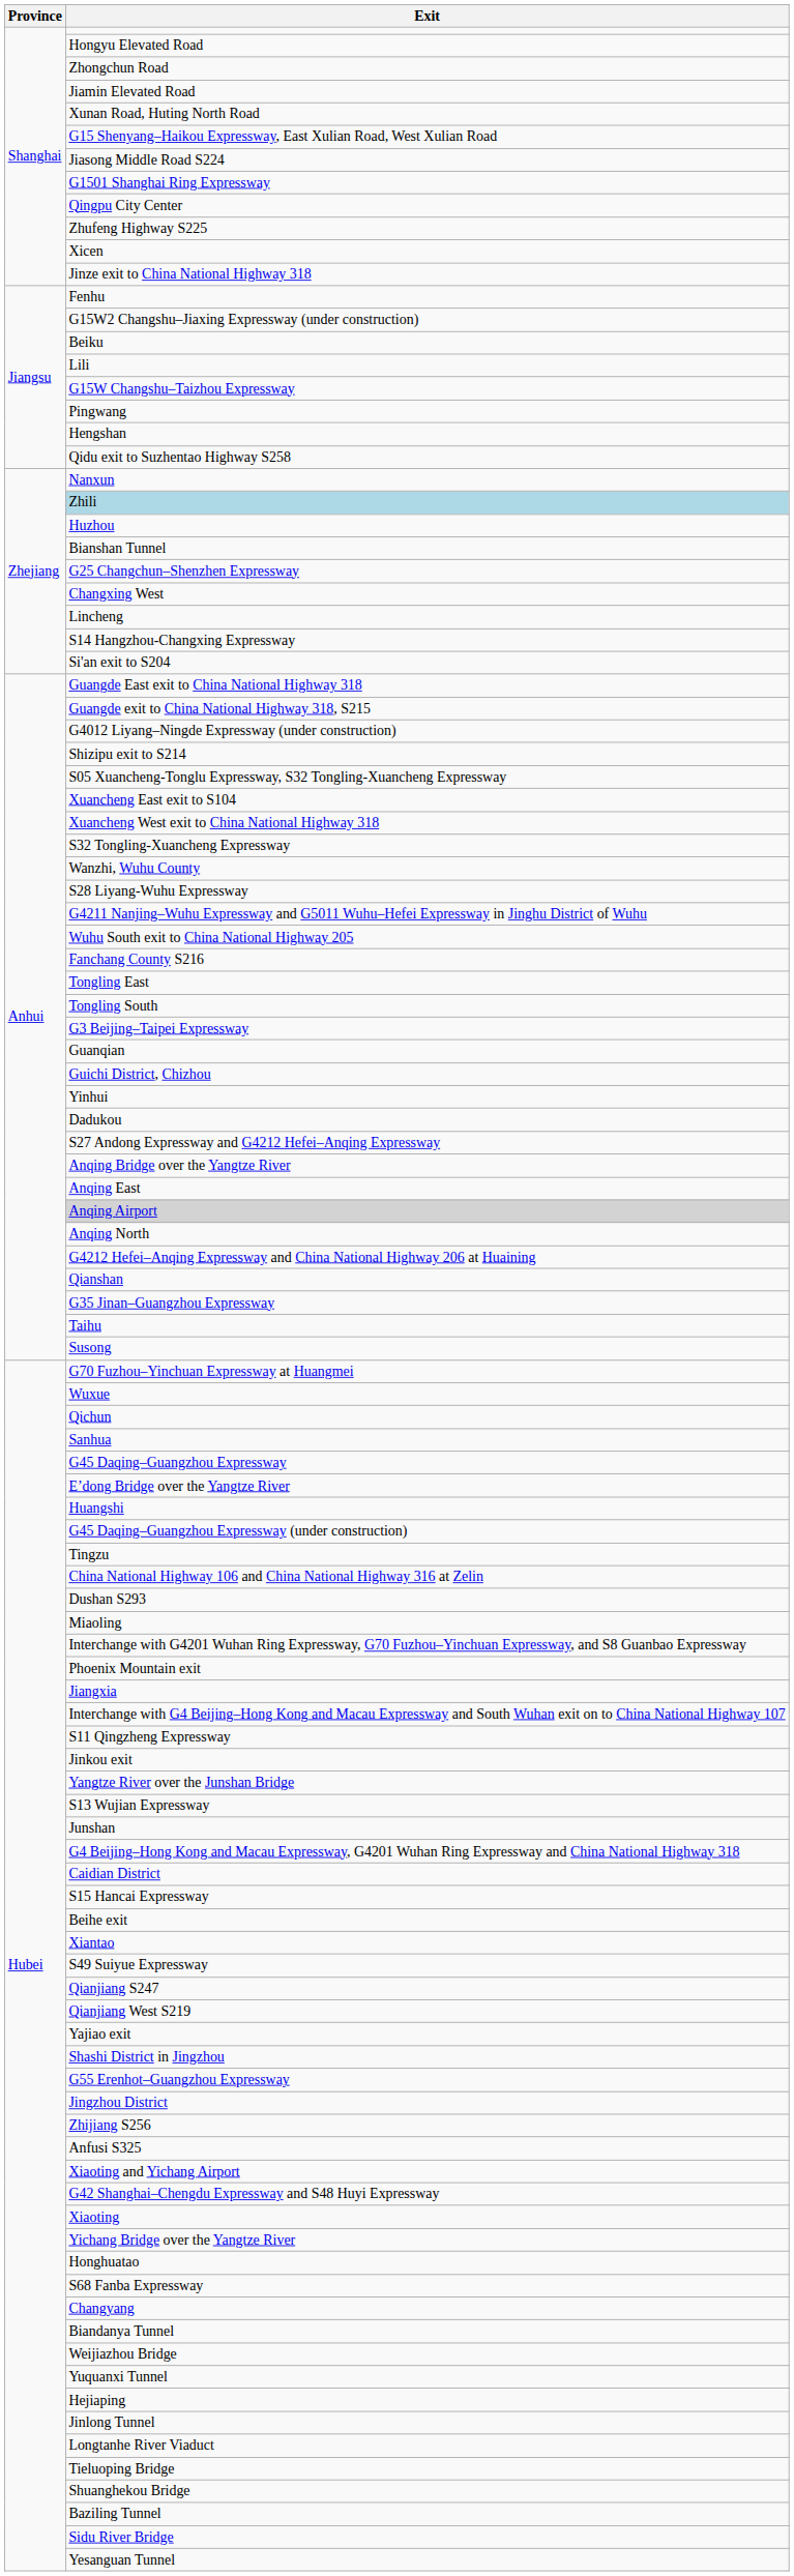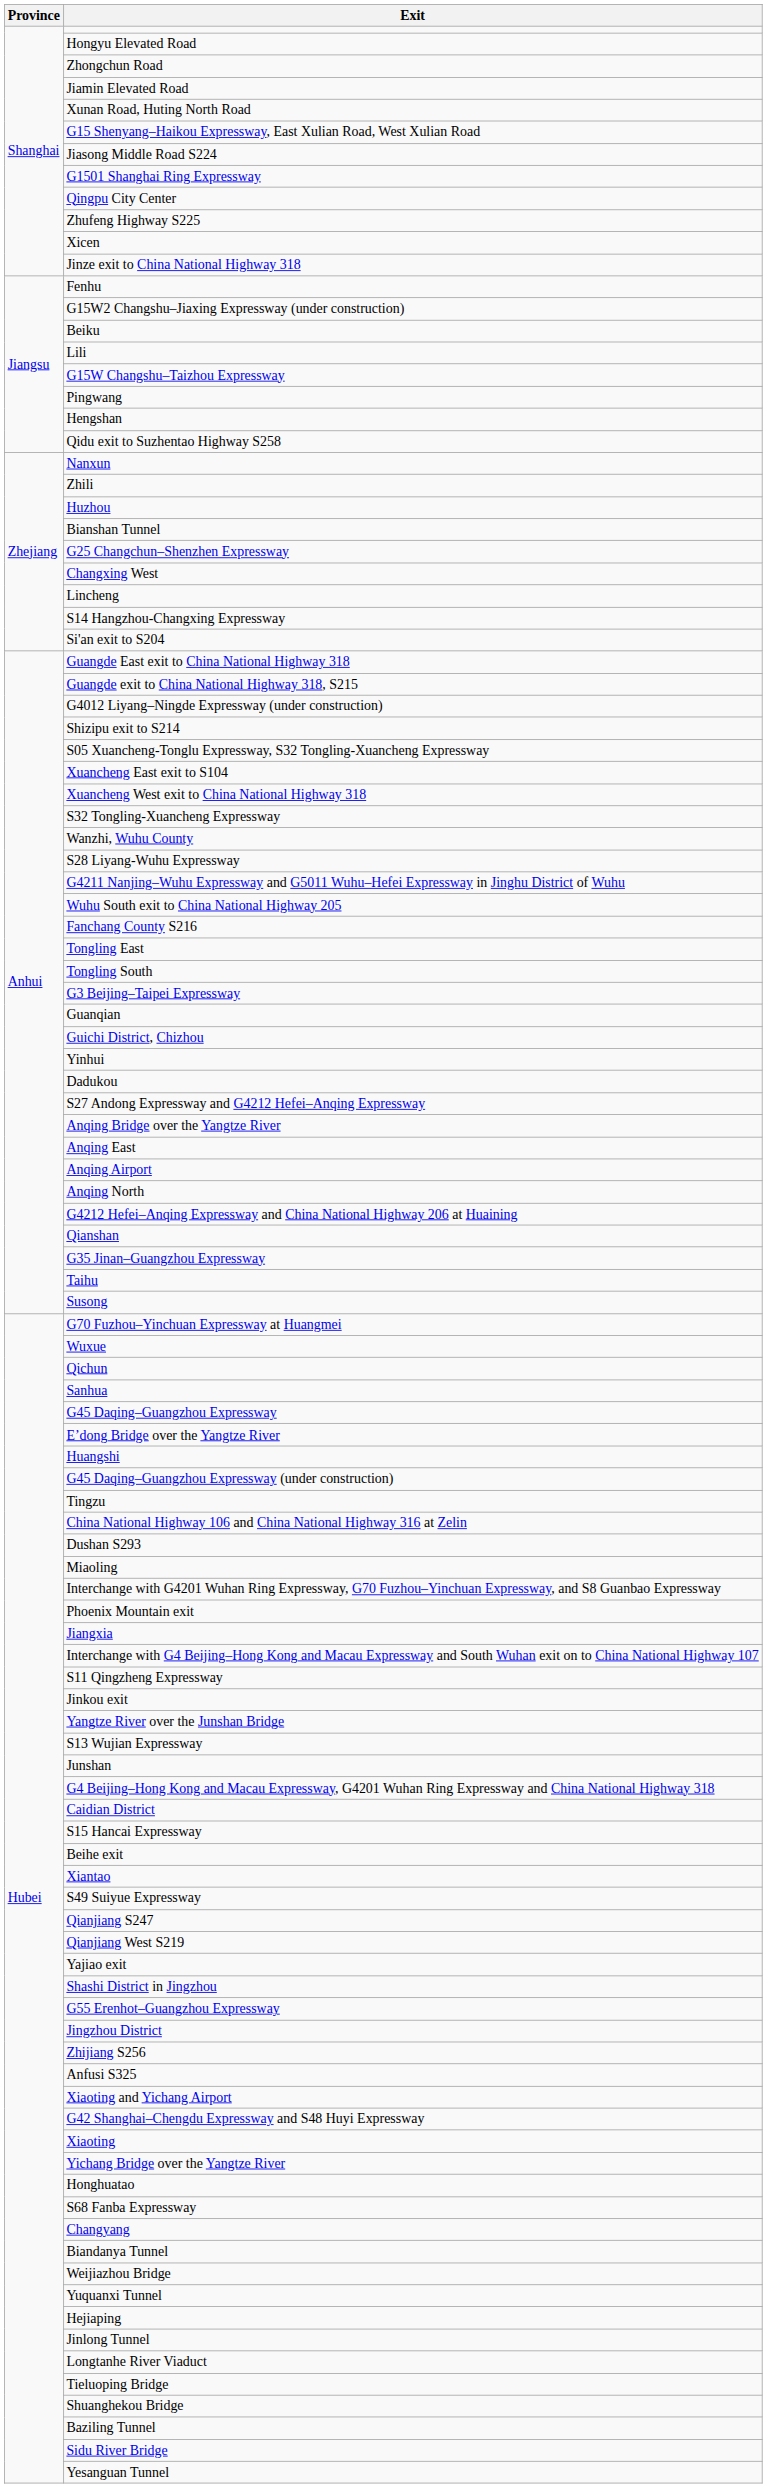Zhili | Exit: lightblue background -> no background
Anqing Airport | Exit: lightgrey background -> no background
